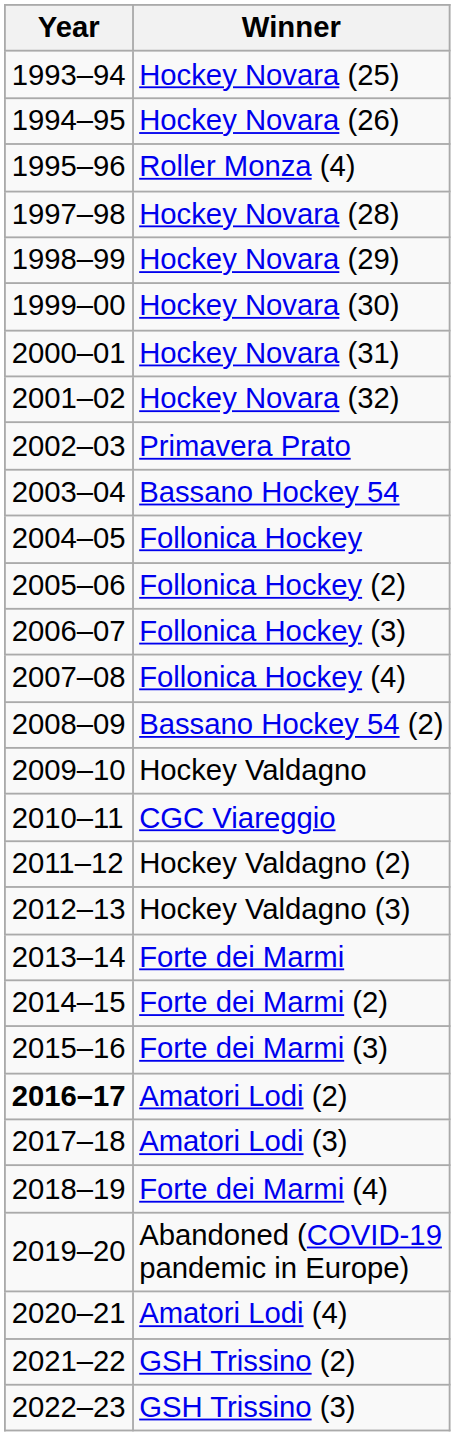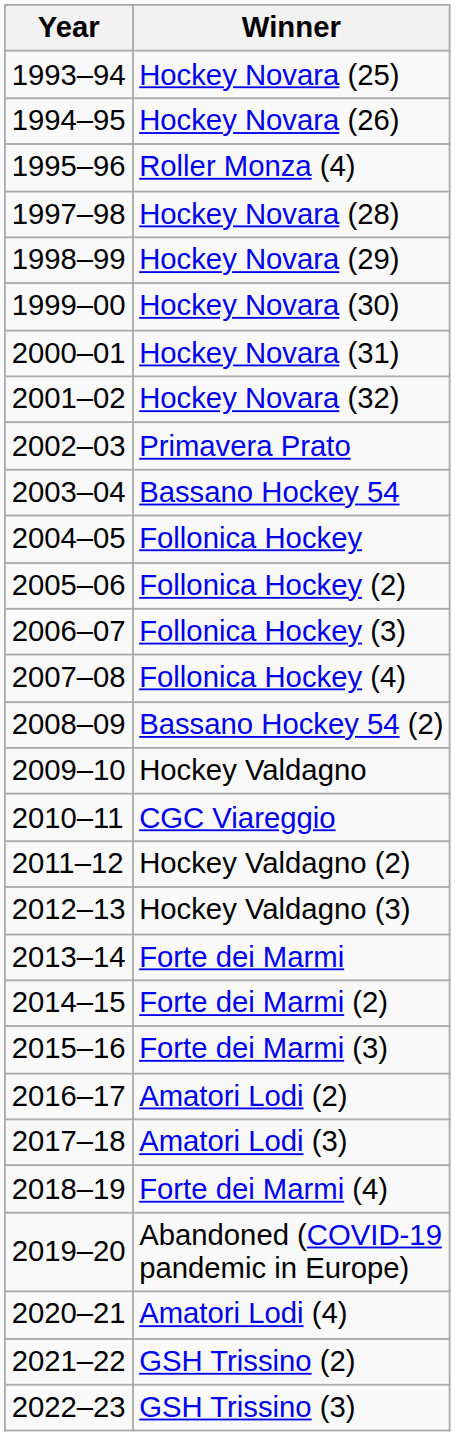Amatori Lodi (2) | Year: bold -> normal
